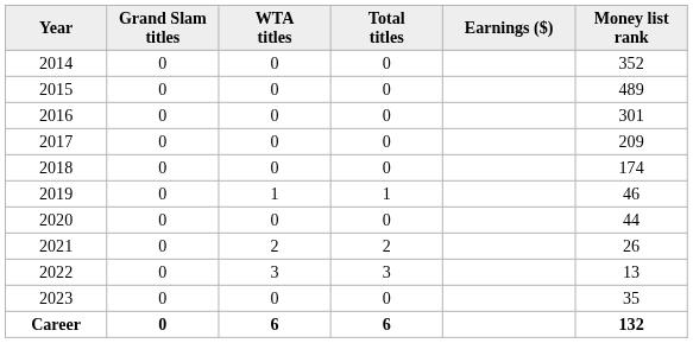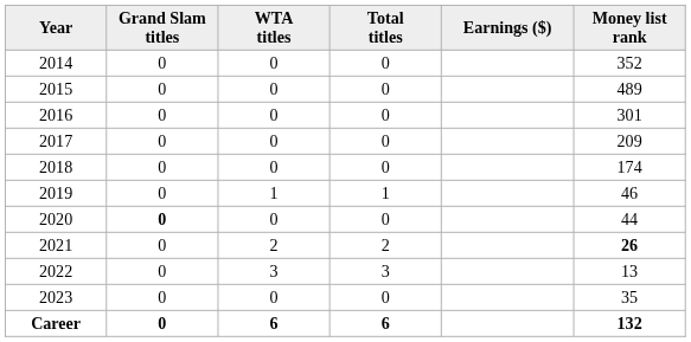2020 | column 2: normal -> bold
2021 | column 6: normal -> bold
